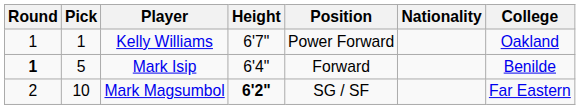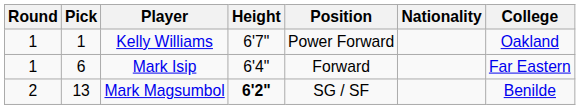Mark Isip | Round: bold -> normal
Mark Isip | Pick: 5 -> 6
Mark Isip | College: Benilde -> Far Eastern
Mark Magsumbol | Pick: 10 -> 13
Mark Magsumbol | College: Far Eastern -> Benilde
